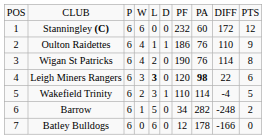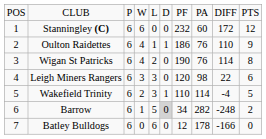Leigh Miners Rangers | column 5: bold -> normal
Leigh Miners Rangers | column 8: bold -> normal
Barrow | column 6: no background -> lightgrey background
